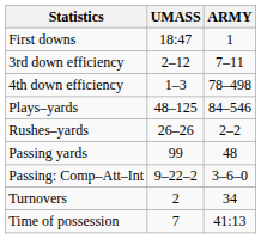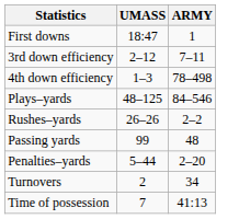- row: Passing: Comp–Att–Int | 9–22–2 | 3–6–0
+ row: Penalties–yards | 5–44 | 2–20
